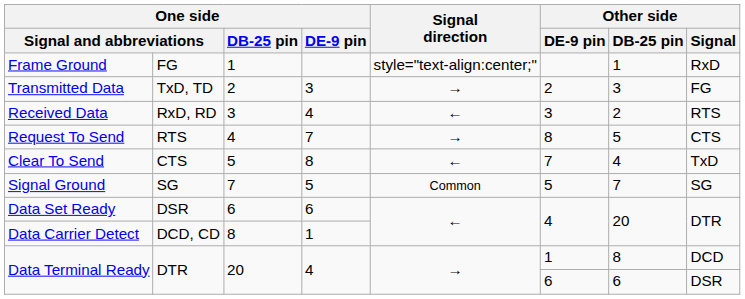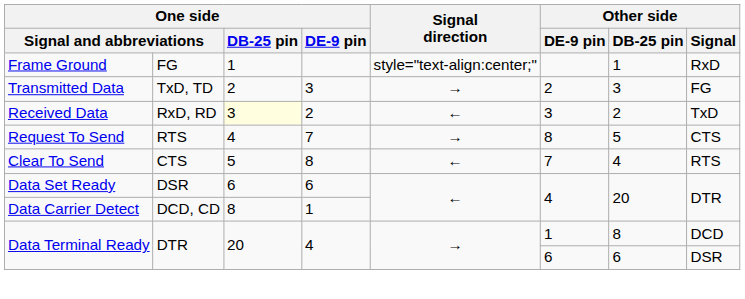Received Data | One side / DB-25 pin: no background -> lightyellow background
Received Data | One side / DE-9 pin: 4 -> 2
Received Data | Other side / Signal: RTS -> TxD
Clear To Send | Other side / Signal: TxD -> RTS
- row: Signal Ground | SG | 7 | 5 | Common | 5 | 7 | SG
